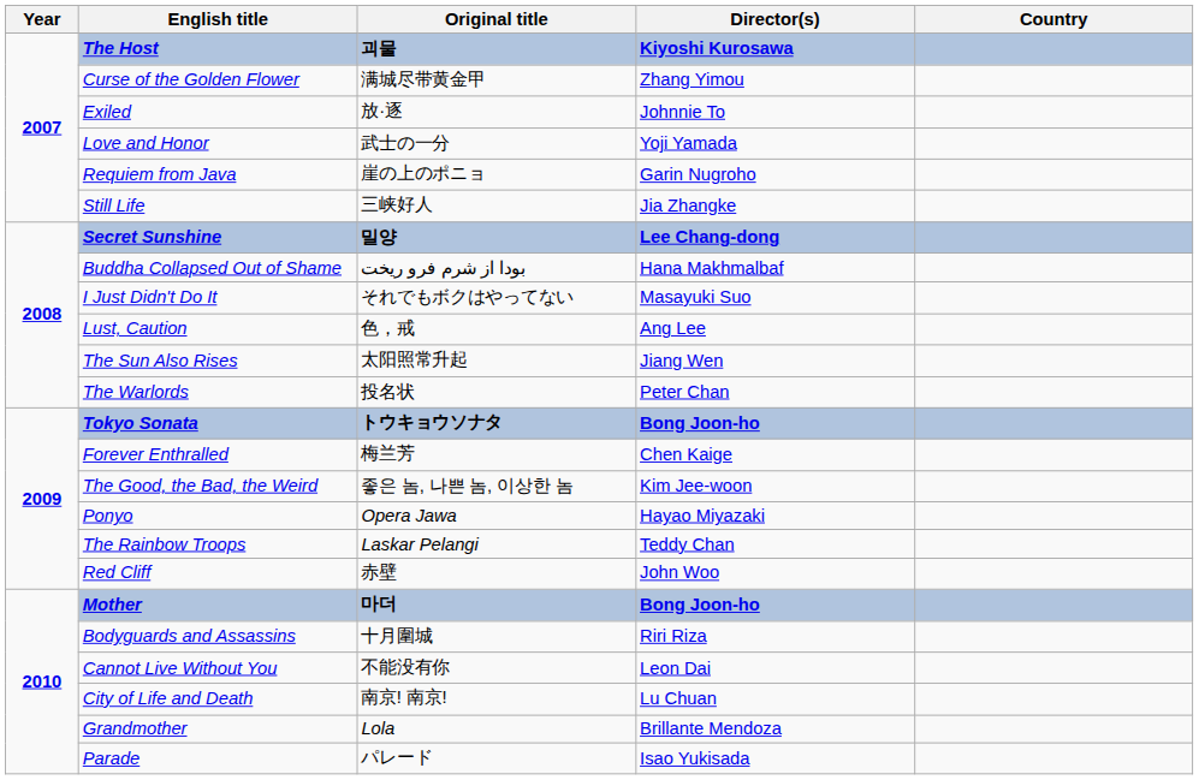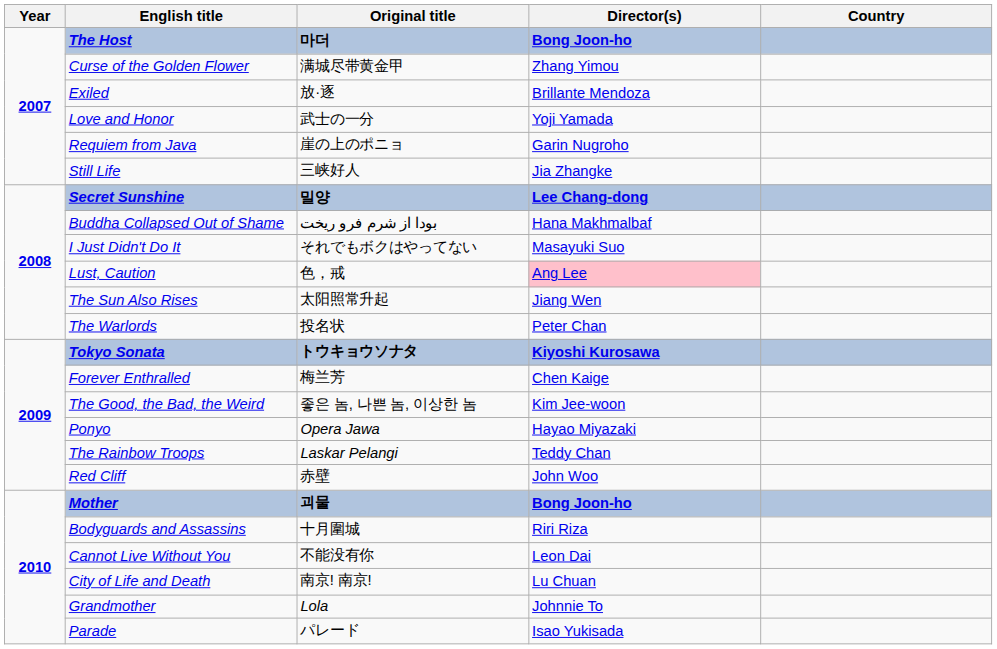The Host | Original title: 괴물 -> 마더
The Host | Director(s): Kiyoshi Kurosawa -> Bong Joon-ho
Exiled | Director(s): Johnnie To -> Brillante Mendoza
Lust, Caution | Director(s): no background -> pink background
Tokyo Sonata | Director(s): Bong Joon-ho -> Kiyoshi Kurosawa
Mother | Original title: 마더 -> 괴물
Grandmother | Director(s): Brillante Mendoza -> Johnnie To
